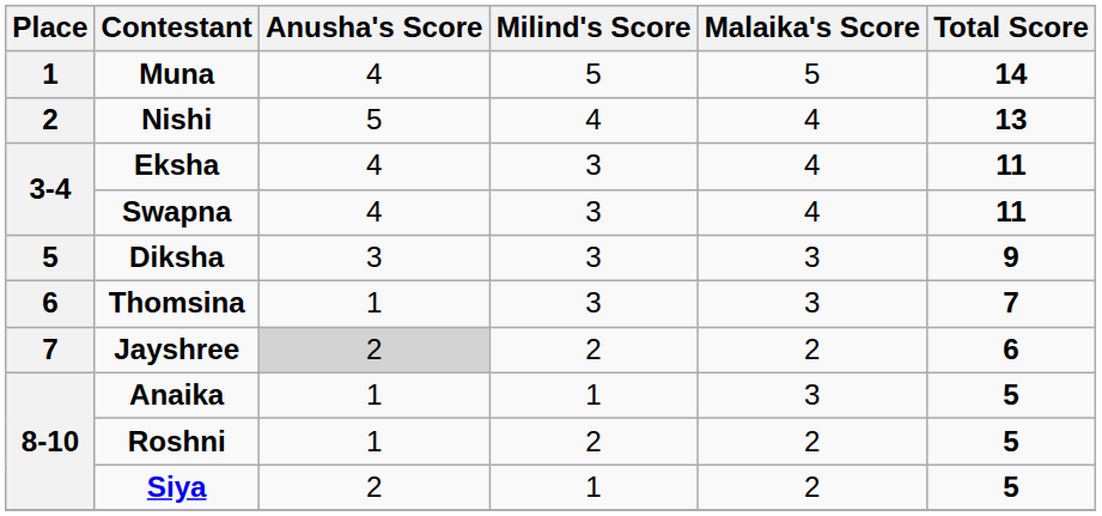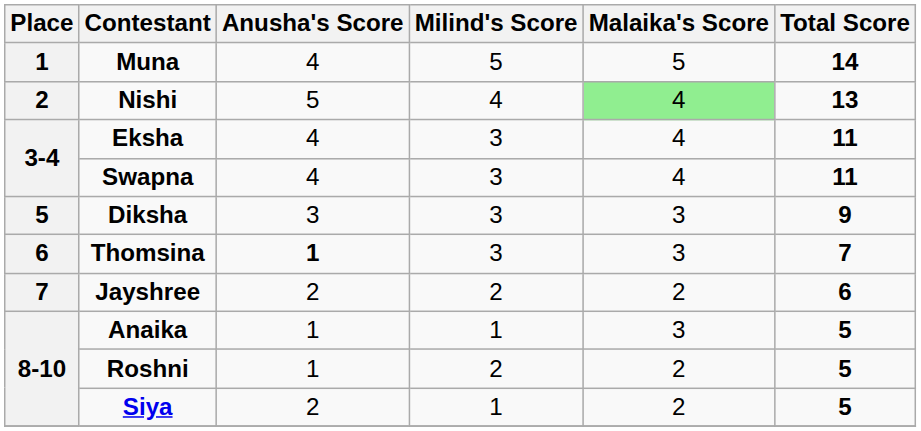Nishi | Malaika's Score: no background -> lightgreen background
Thomsina | Anusha's Score: normal -> bold
Jayshree | Anusha's Score: lightgrey background -> no background
